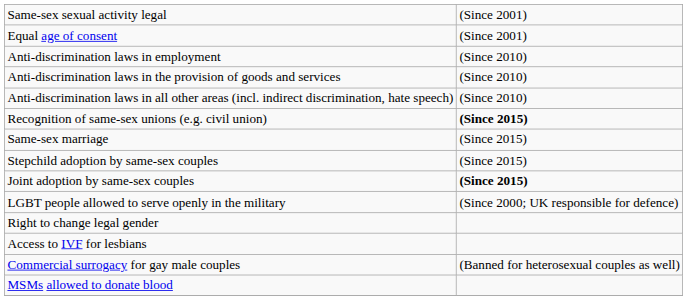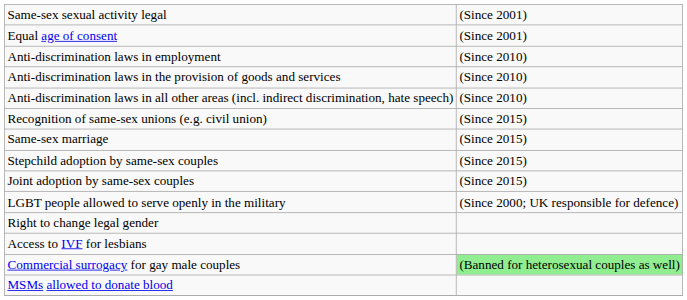Recognition of same-sex unions (e.g. civil union) | column 2: bold -> normal
Joint adoption by same-sex couples | column 2: bold -> normal
Commercial surrogacy for gay male couples | column 2: no background -> lightgreen background
